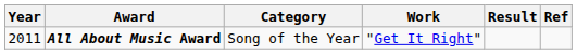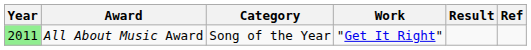row 2 | Year: no background -> lightgreen background
row 2 | Award: bold -> normal
